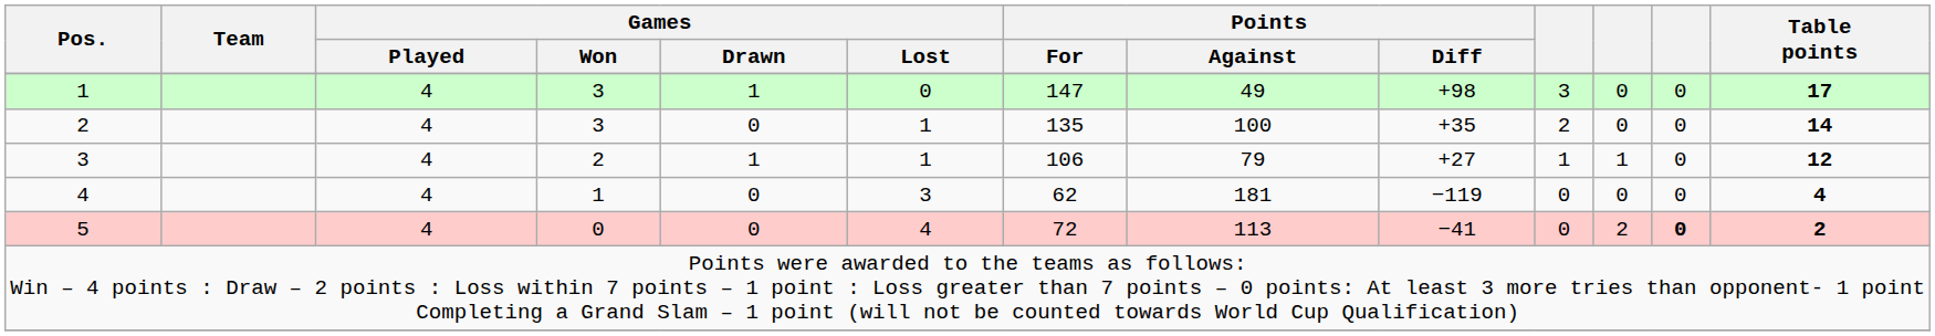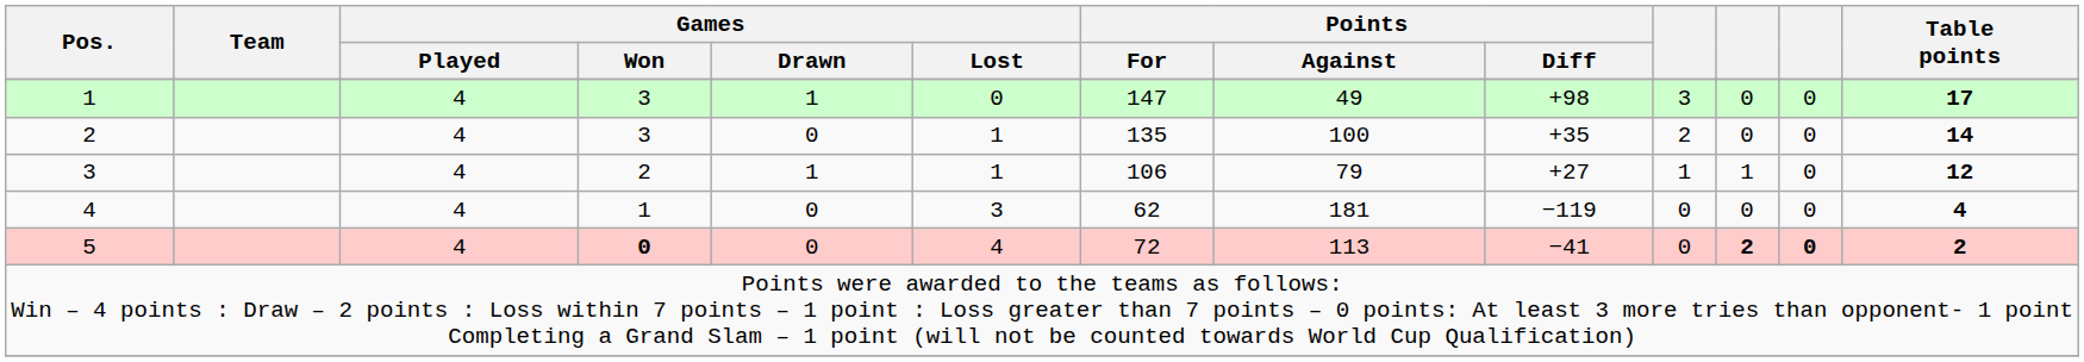5 | Games / Won: normal -> bold
5 | column 11: normal -> bold
